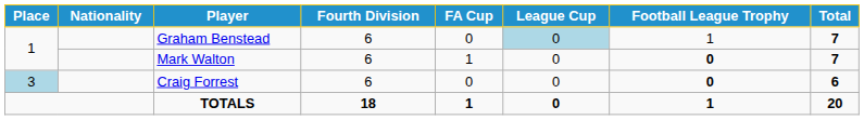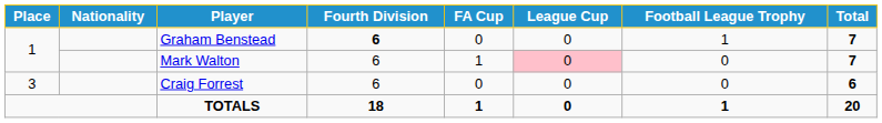Graham Benstead | Fourth Division: normal -> bold
Graham Benstead | League Cup: lightblue background -> no background
Mark Walton | League Cup: no background -> pink background
Mark Walton | Football League Trophy: bold -> normal
Craig Forrest | Place: lightblue background -> no background
Craig Forrest | Football League Trophy: bold -> normal
